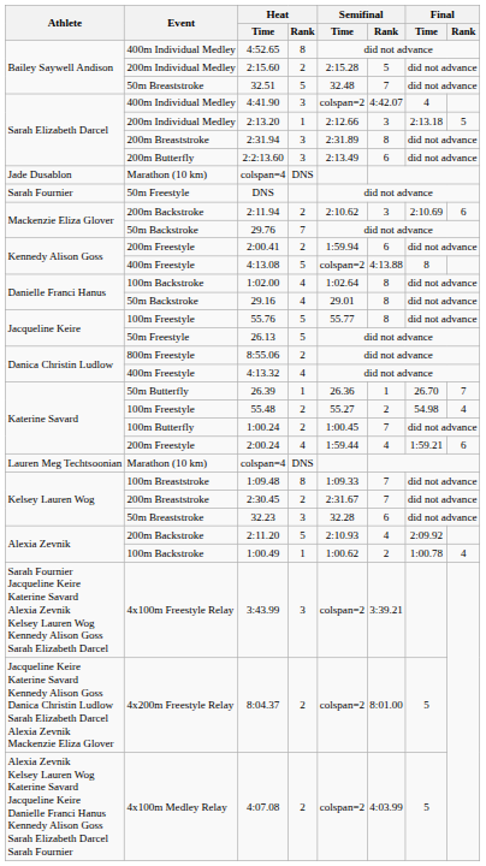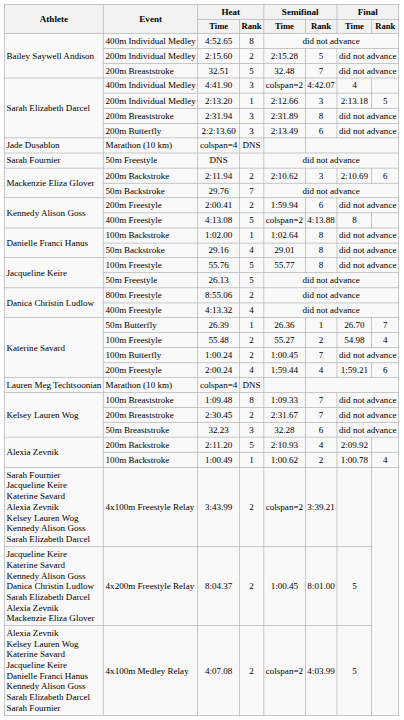32.51 | Event: 50m Breaststroke -> 200m Breaststroke
1:02.00 | Heat / Rank: 4 -> 1
3:43.99 | Heat / Rank: 3 -> 2
8:04.37 | Semifinal / Time: colspan=2 -> 1:00.45
